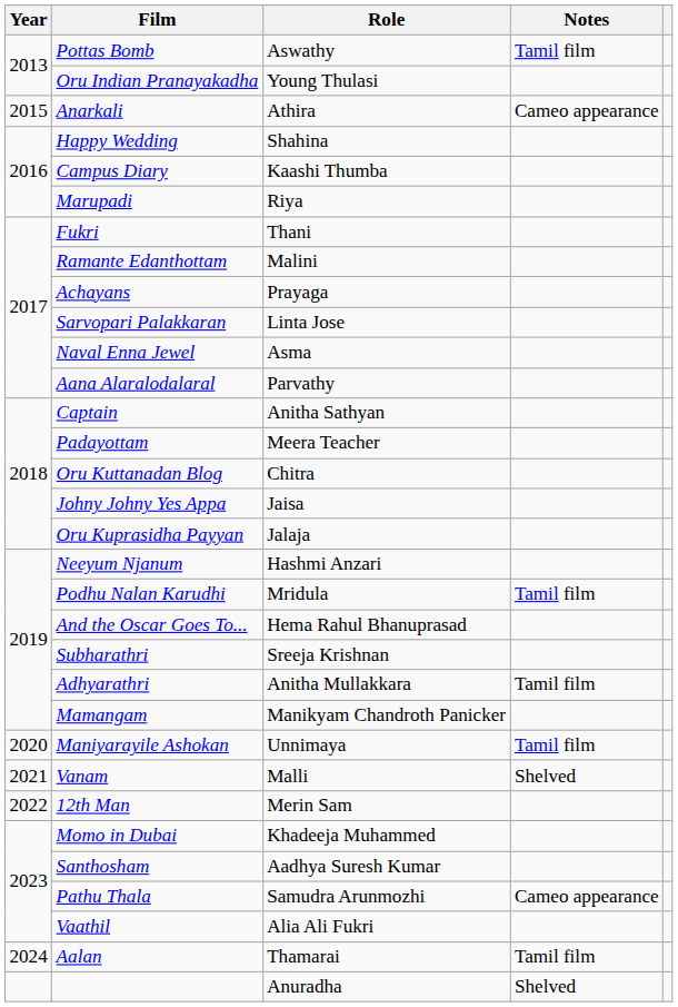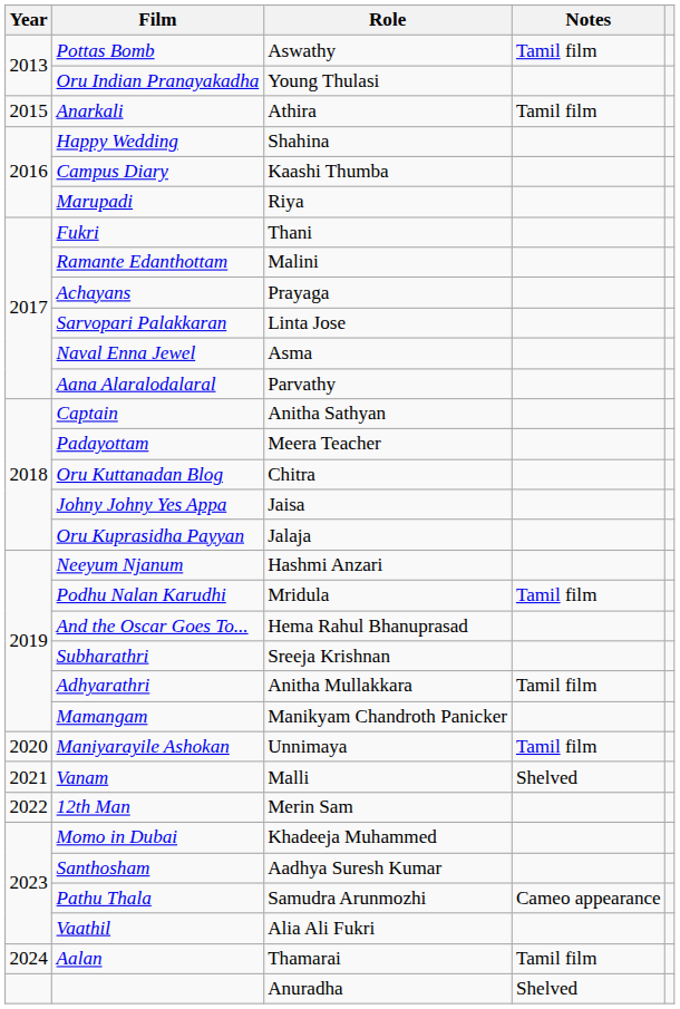Anarkali | Notes: Cameo appearance -> Tamil film
